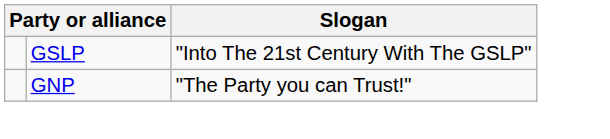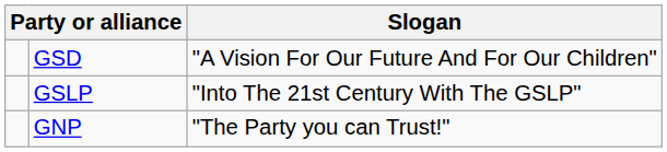+ row: GSD | "A Vision For Our Future And For Our Children"
